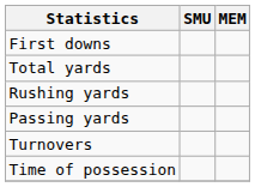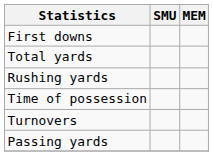rows swapped: Passing yards <-> Time of possession
